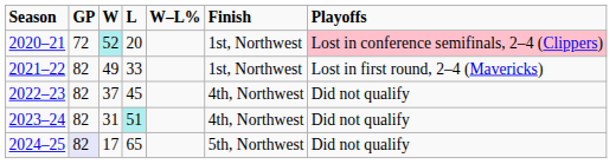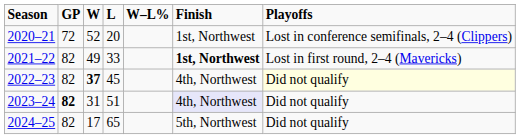2020–21 | column 3: paleturquoise background -> no background
2020–21 | column 7: pink background -> no background
2021–22 | column 6: normal -> bold
2022–23 | column 3: normal -> bold
2022–23 | column 7: no background -> lightyellow background
2023–24 | column 2: normal -> bold
2023–24 | column 4: paleturquoise background -> no background
2023–24 | column 6: no background -> lavender background
2024–25 | column 2: lavender background -> no background
